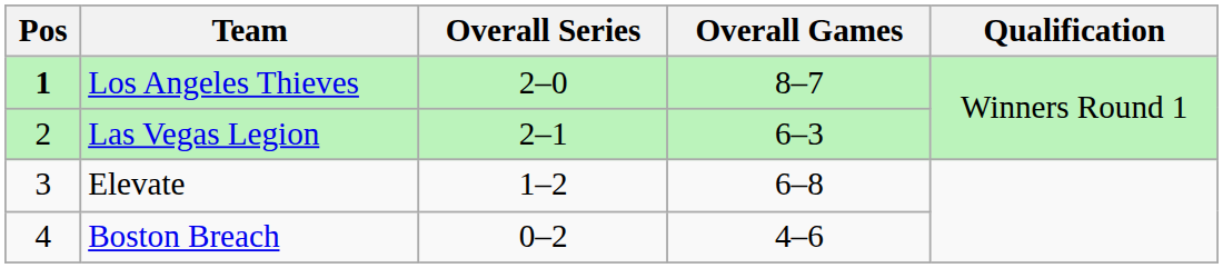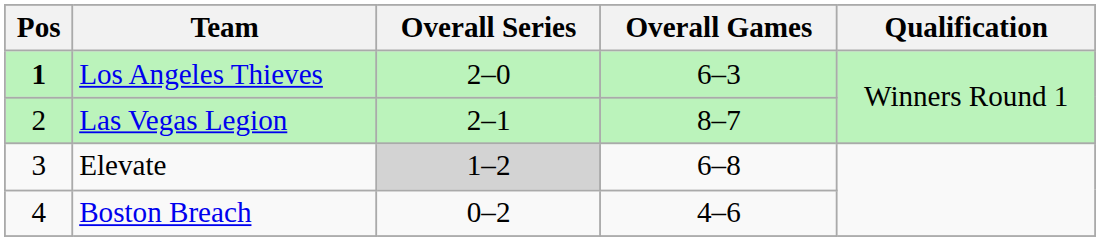Los Angeles Thieves | Overall Games: 8–7 -> 6–3
Las Vegas Legion | Overall Games: 6–3 -> 8–7
Elevate | Overall Series: no background -> lightgrey background
